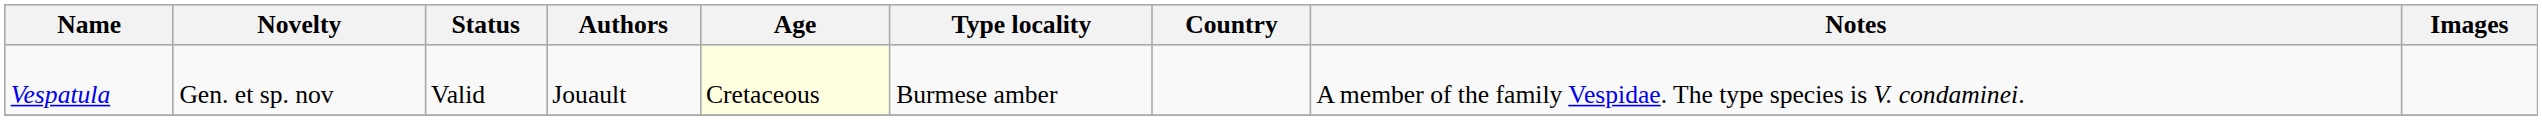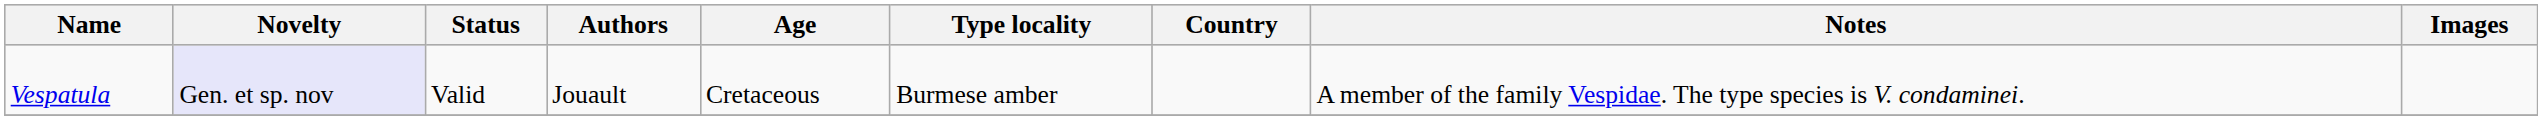Vespatula | Novelty: no background -> lavender background
Vespatula | Age: lightyellow background -> no background
